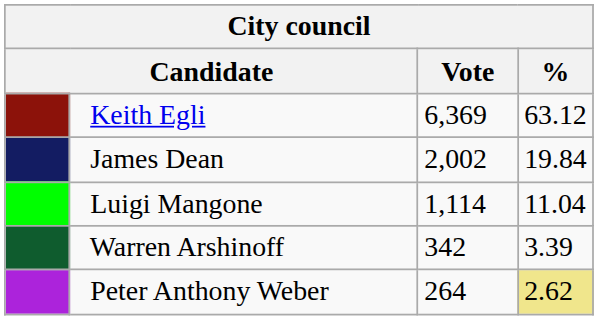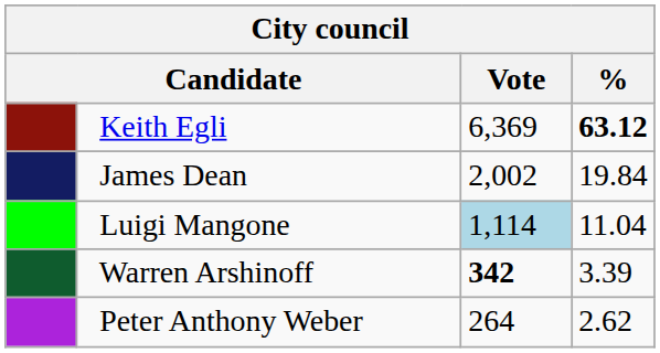Keith Egli | %: normal -> bold
Luigi Mangone | Vote: no background -> lightblue background
Warren Arshinoff | Vote: normal -> bold
Peter Anthony Weber | %: khaki background -> no background
